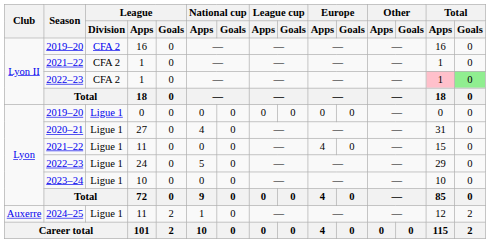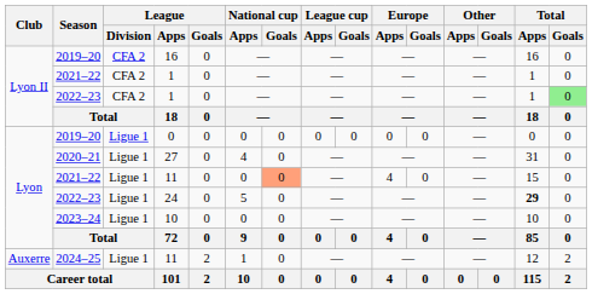2022–23 / 1 | Total / Apps: pink background -> no background
2021–22 / 11 | National cup / Goals: no background -> lightsalmon background
24 | Total / Apps: normal -> bold
